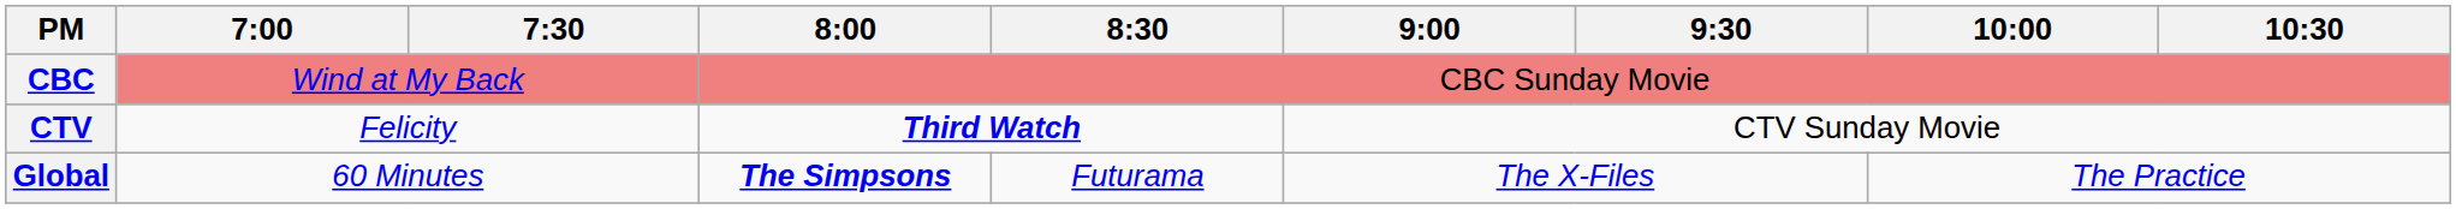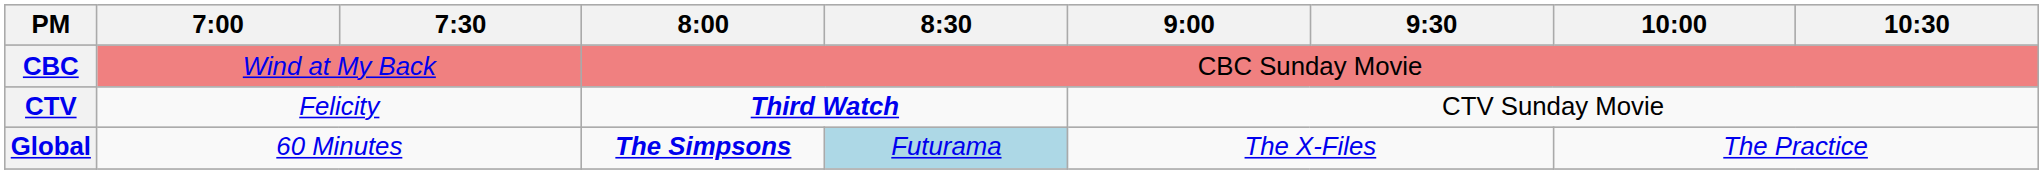Global | 8:30: no background -> lightblue background
